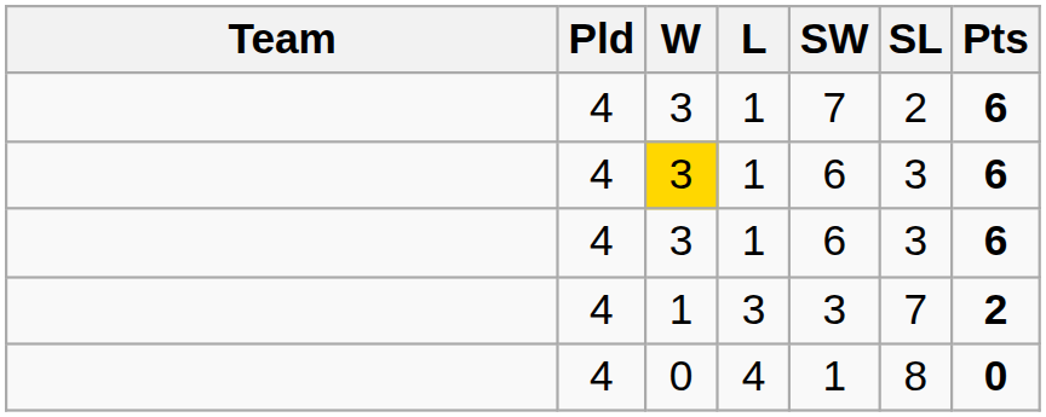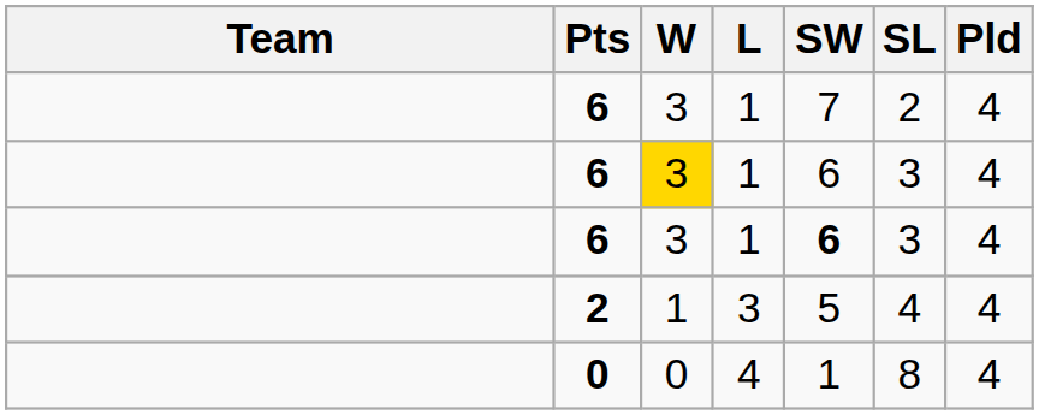columns swapped: Pld <-> Pts
row 4 | SW: normal -> bold
row 5 | SW: 3 -> 5
row 5 | SL: 7 -> 4
